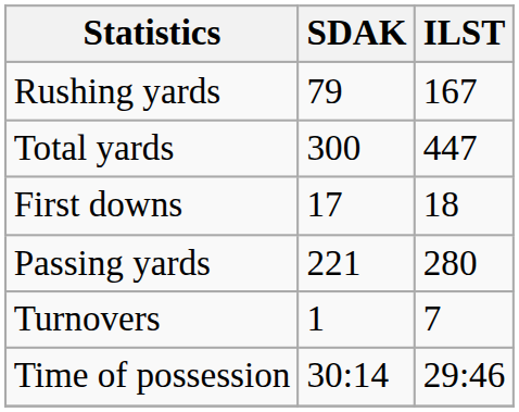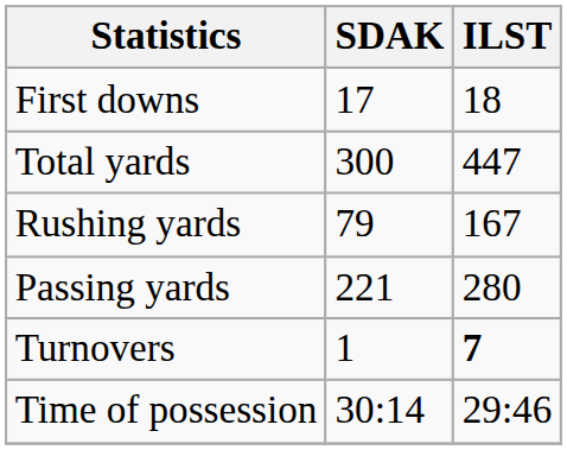rows swapped: First downs <-> Rushing yards
Turnovers | ILST: normal -> bold
